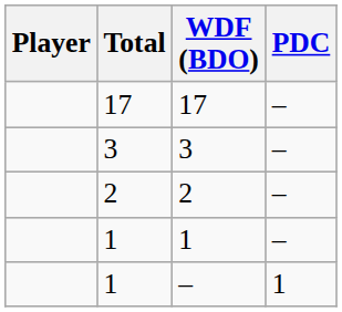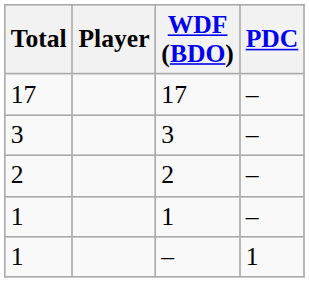columns swapped: Player <-> Total
